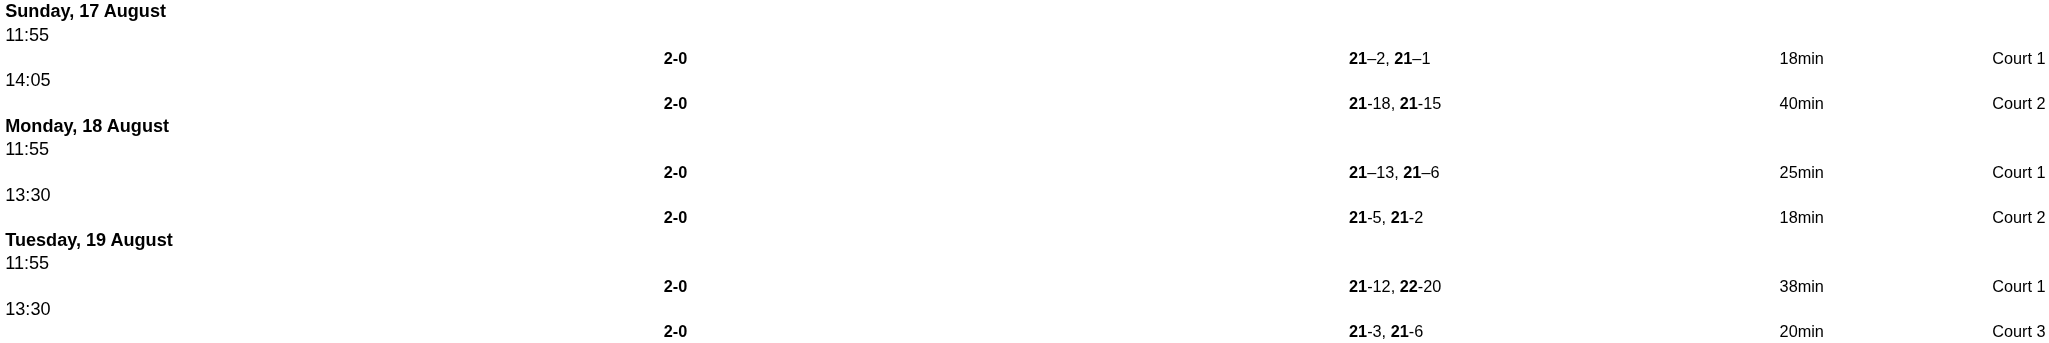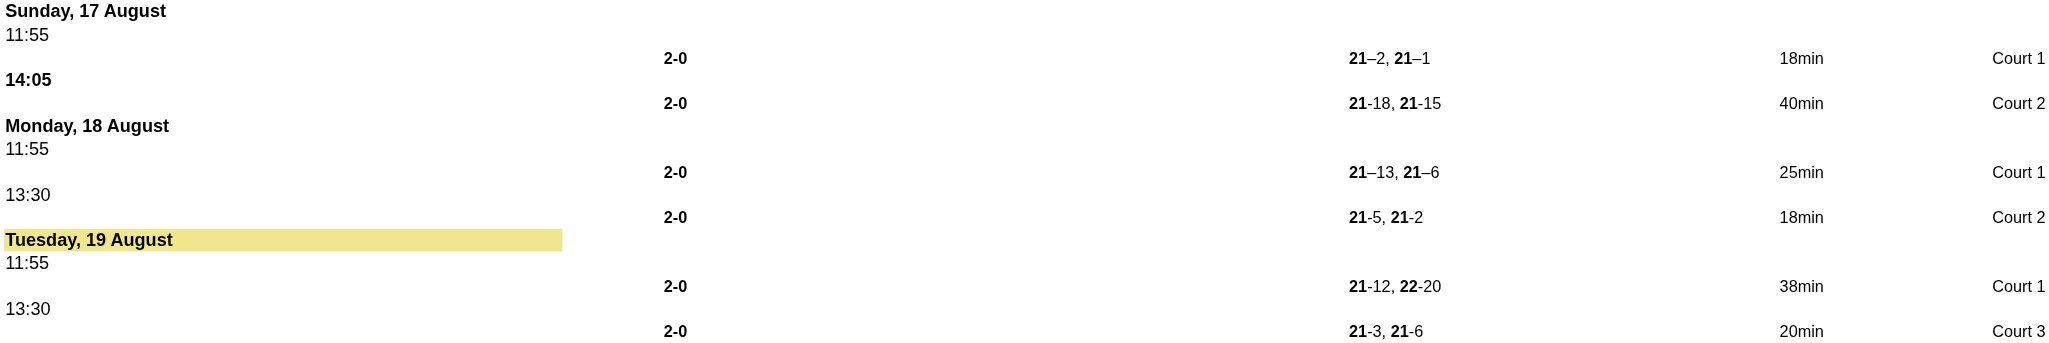14:05 | column 1: normal -> bold
Tuesday, 19 August | column 1: no background -> khaki background
